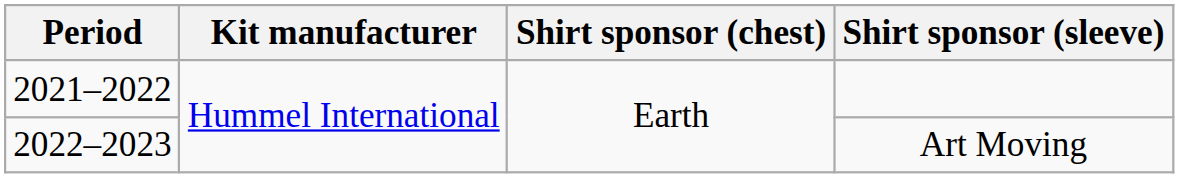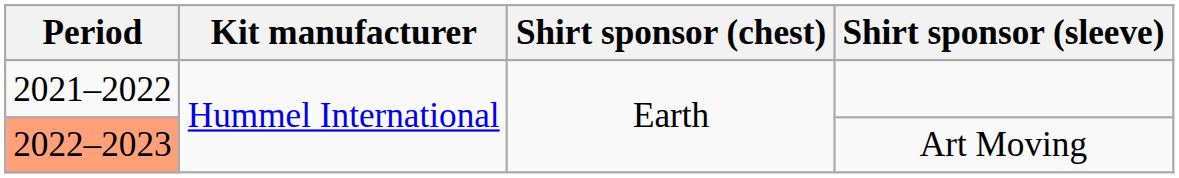Art Moving | Period: no background -> lightsalmon background
